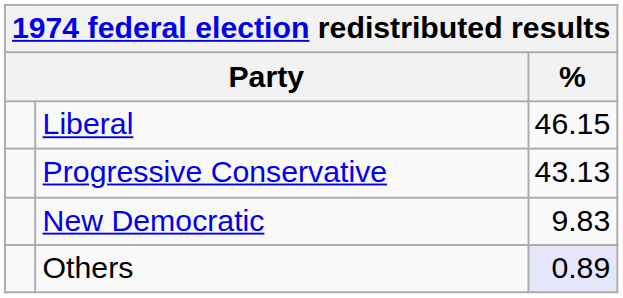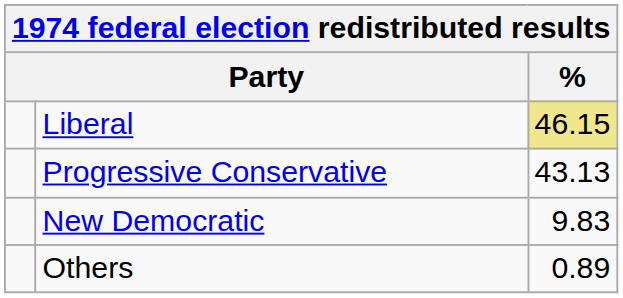Liberal | %: no background -> khaki background
Others | %: lavender background -> no background
